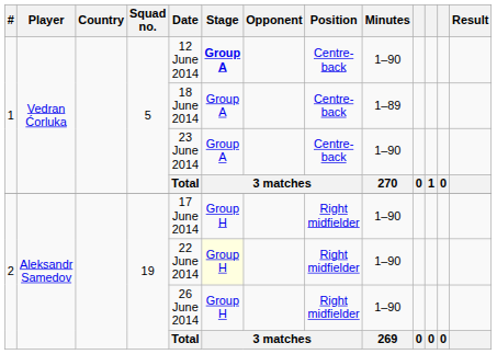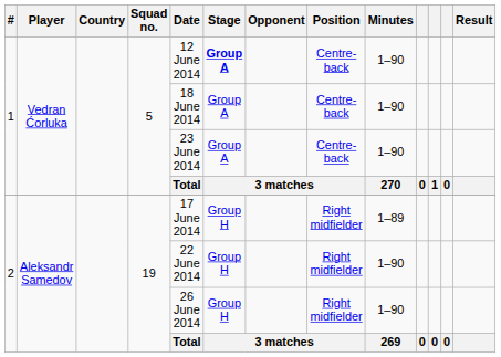row 3 | Minutes: 1–89 -> 1–90
row 6 | Minutes: 1–90 -> 1–89
row 7 | Stage: lightyellow background -> no background
